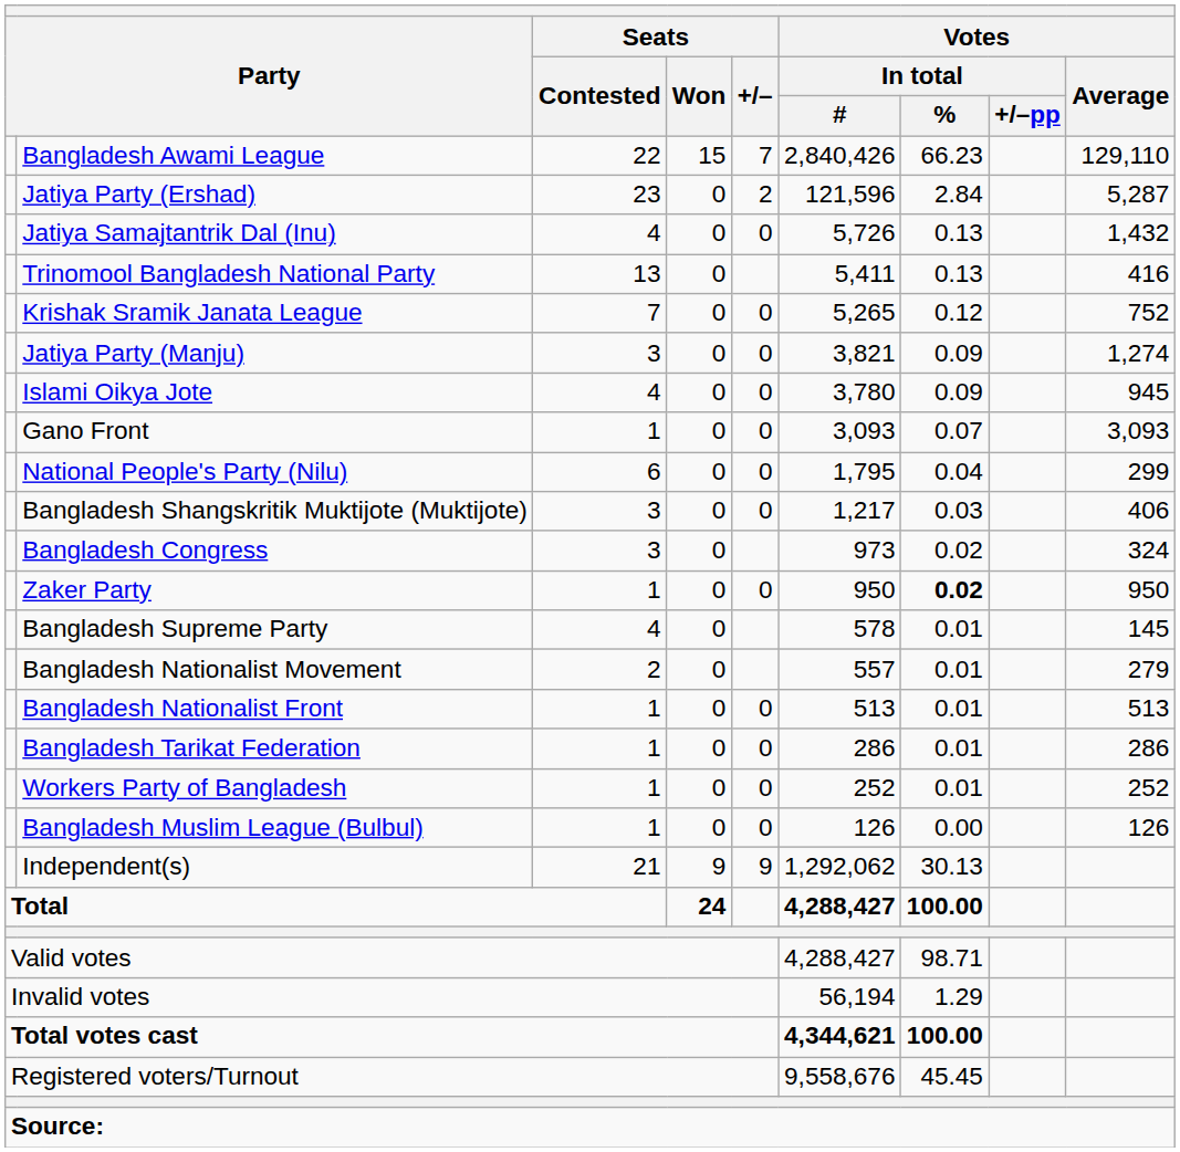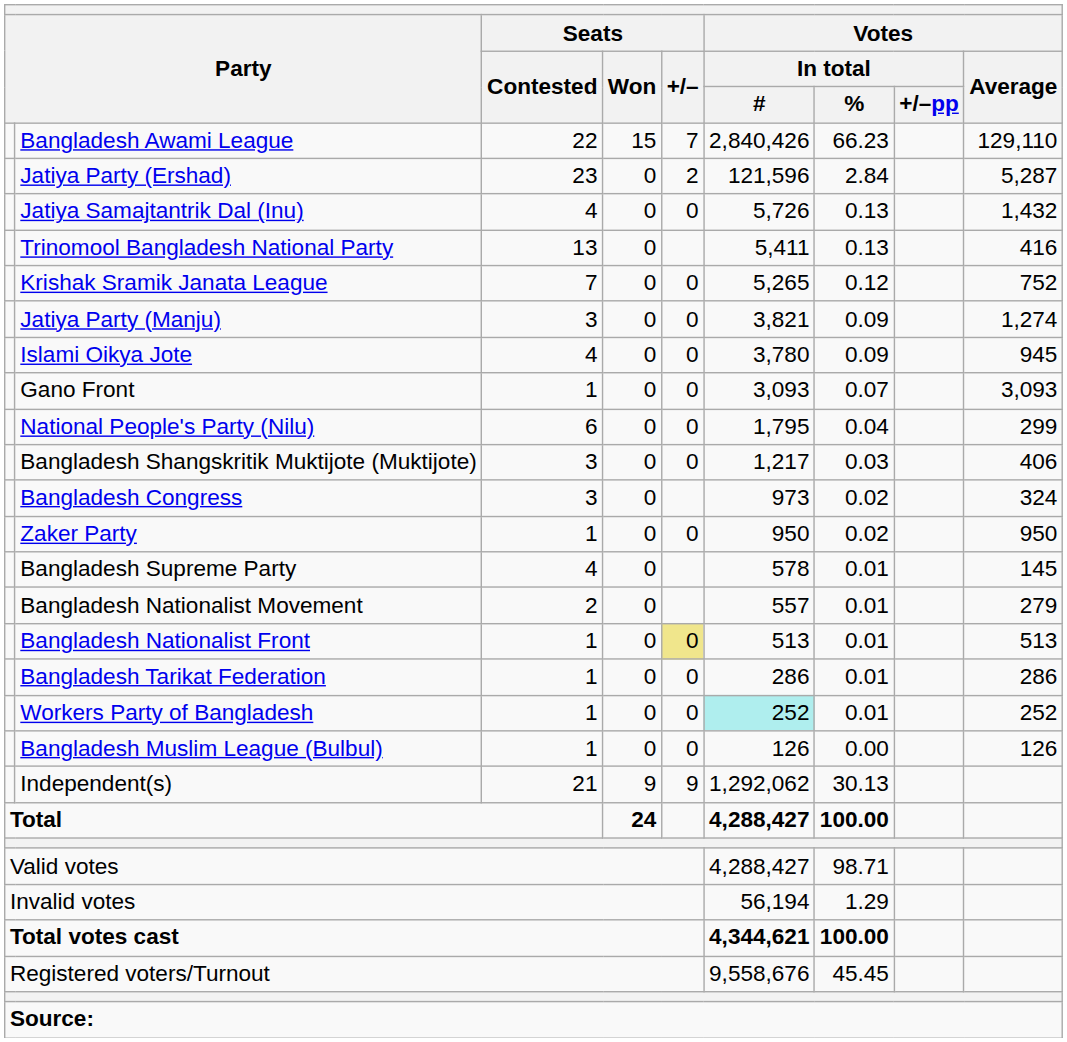Zaker Party | Votes / In total / %: bold -> normal
Bangladesh Nationalist Front | Seats / +/–: no background -> khaki background
Workers Party of Bangladesh | Votes / In total / #: no background -> paleturquoise background
